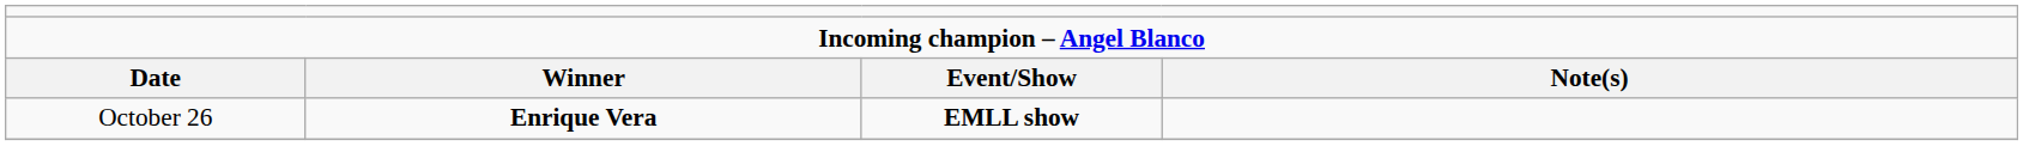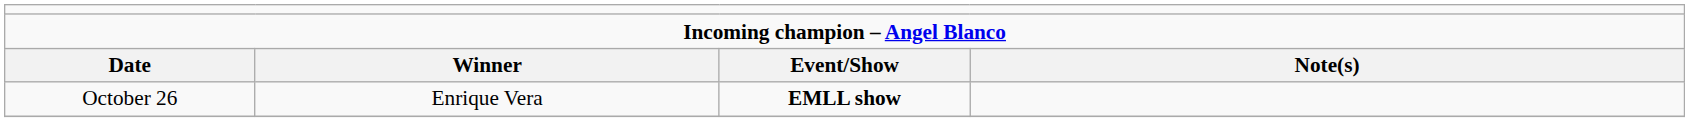October 26 | column 2: bold -> normal
